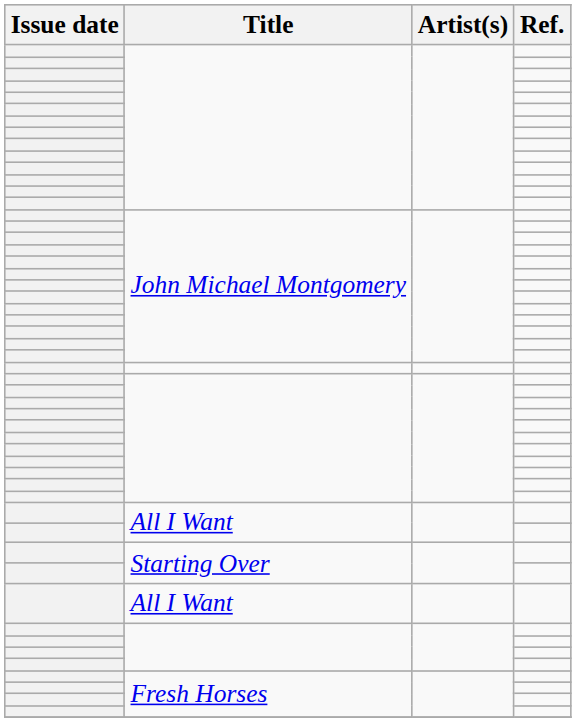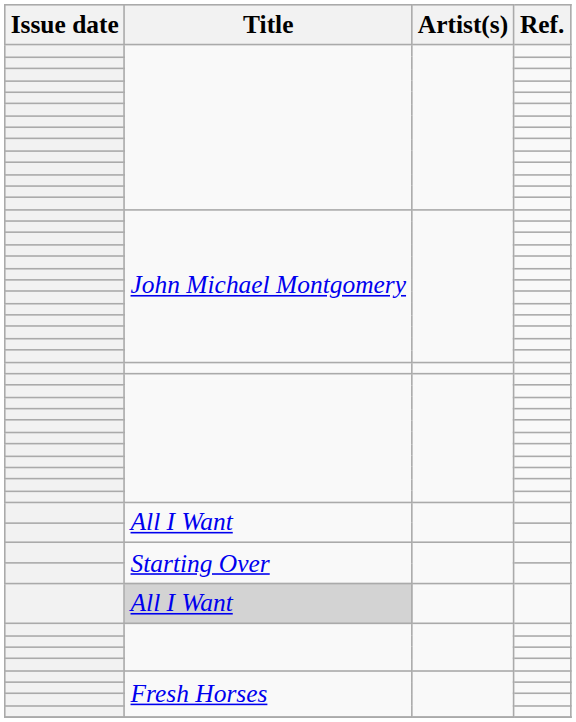row 45 | Title: no background -> lightgrey background
